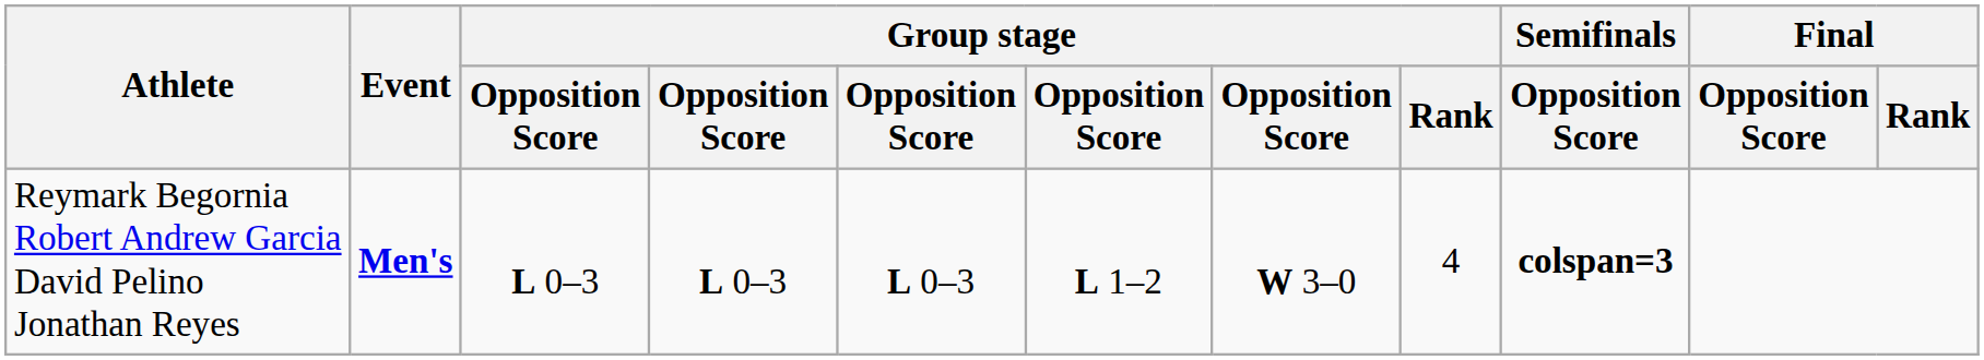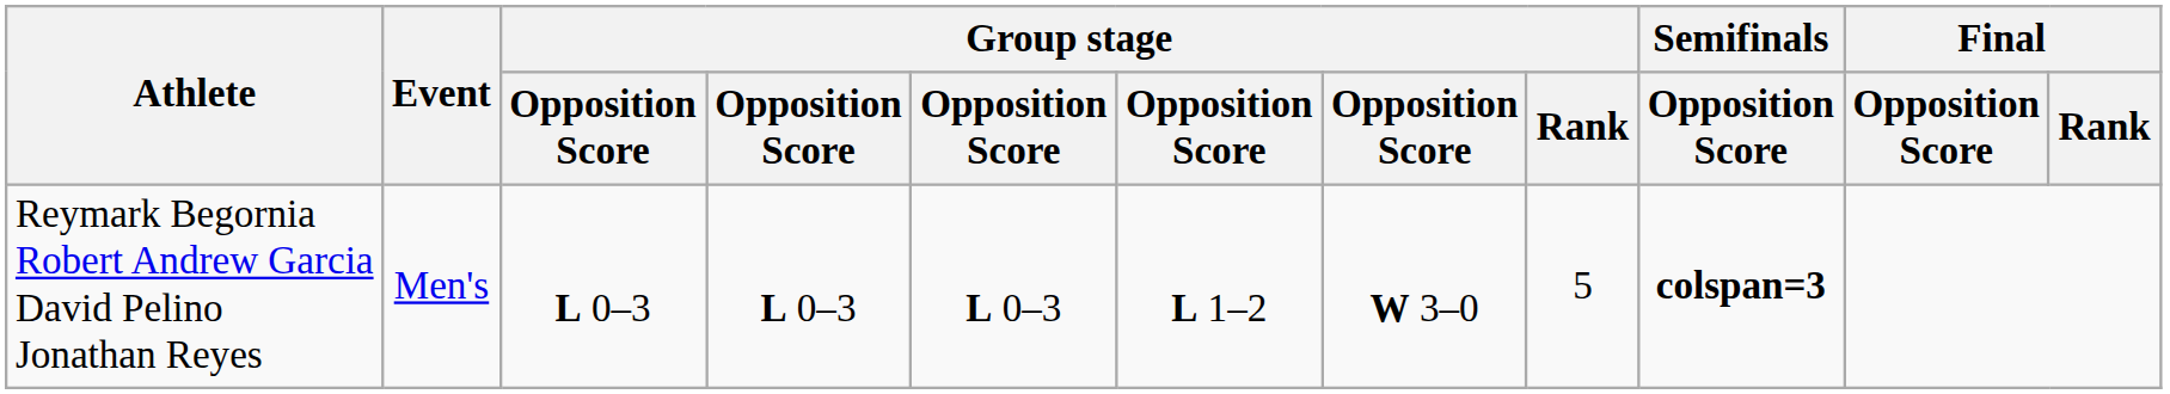row 3 | Event: bold -> normal
row 3 | Group stage / Rank: 4 -> 5
